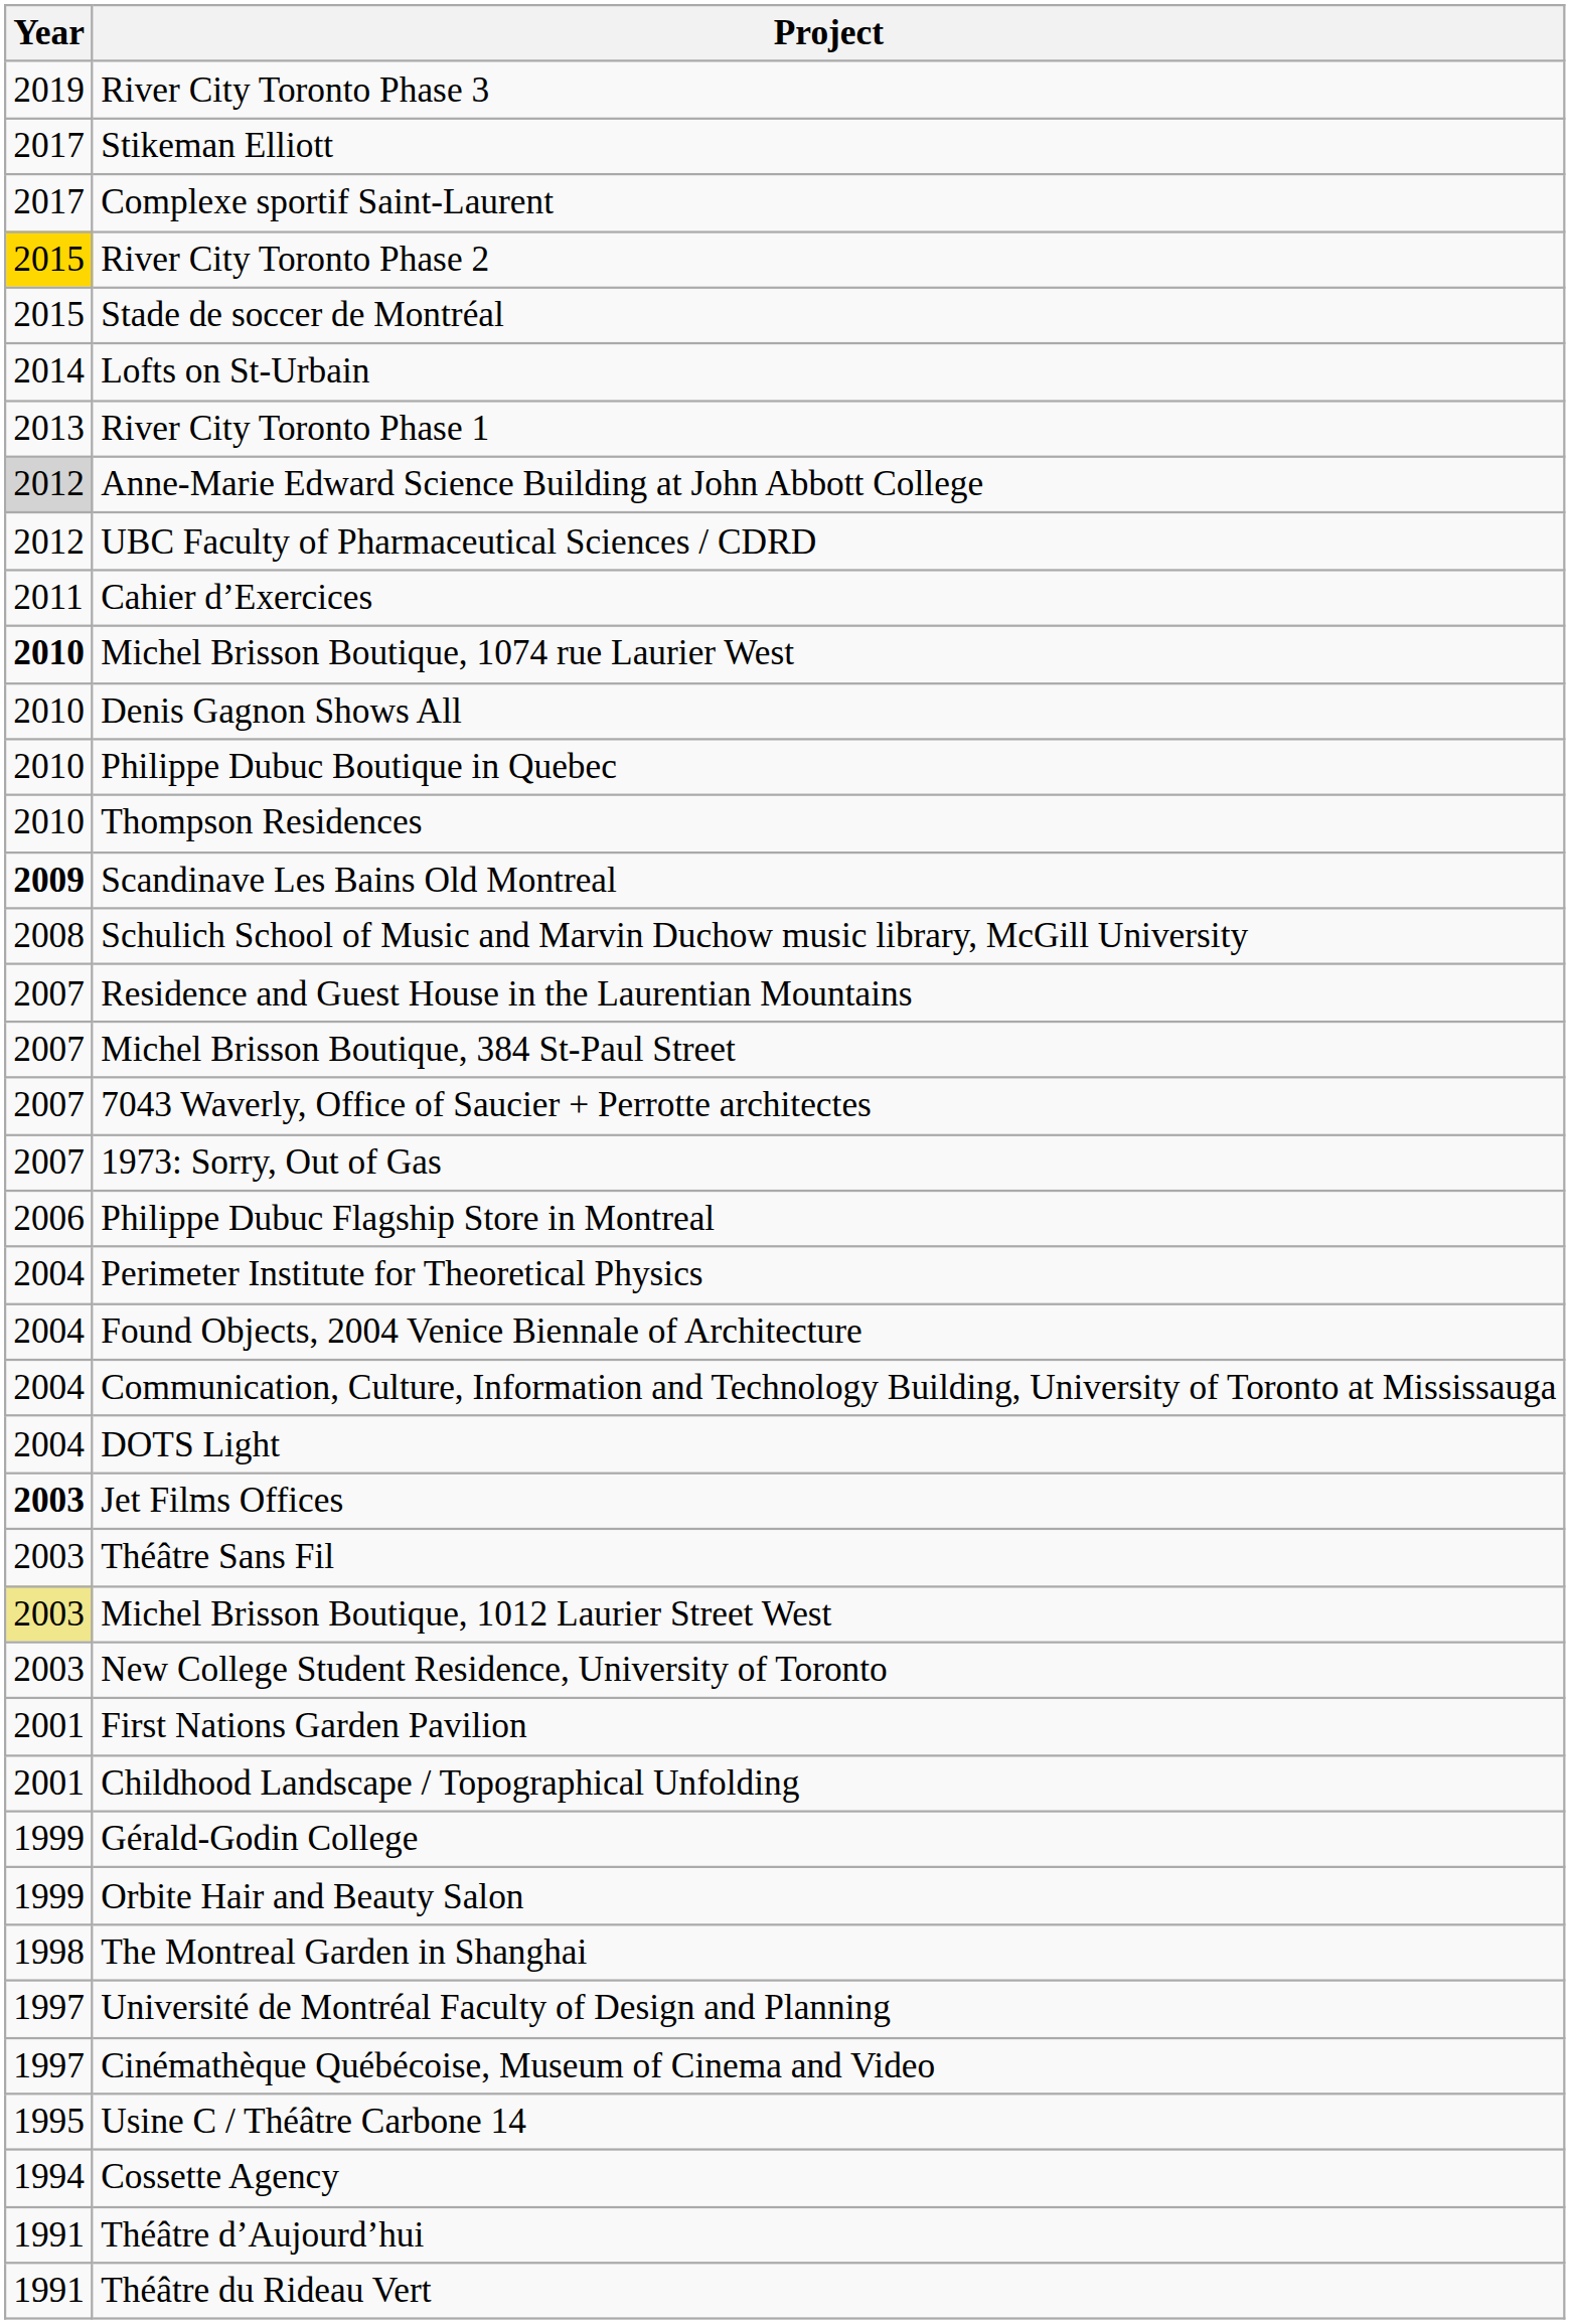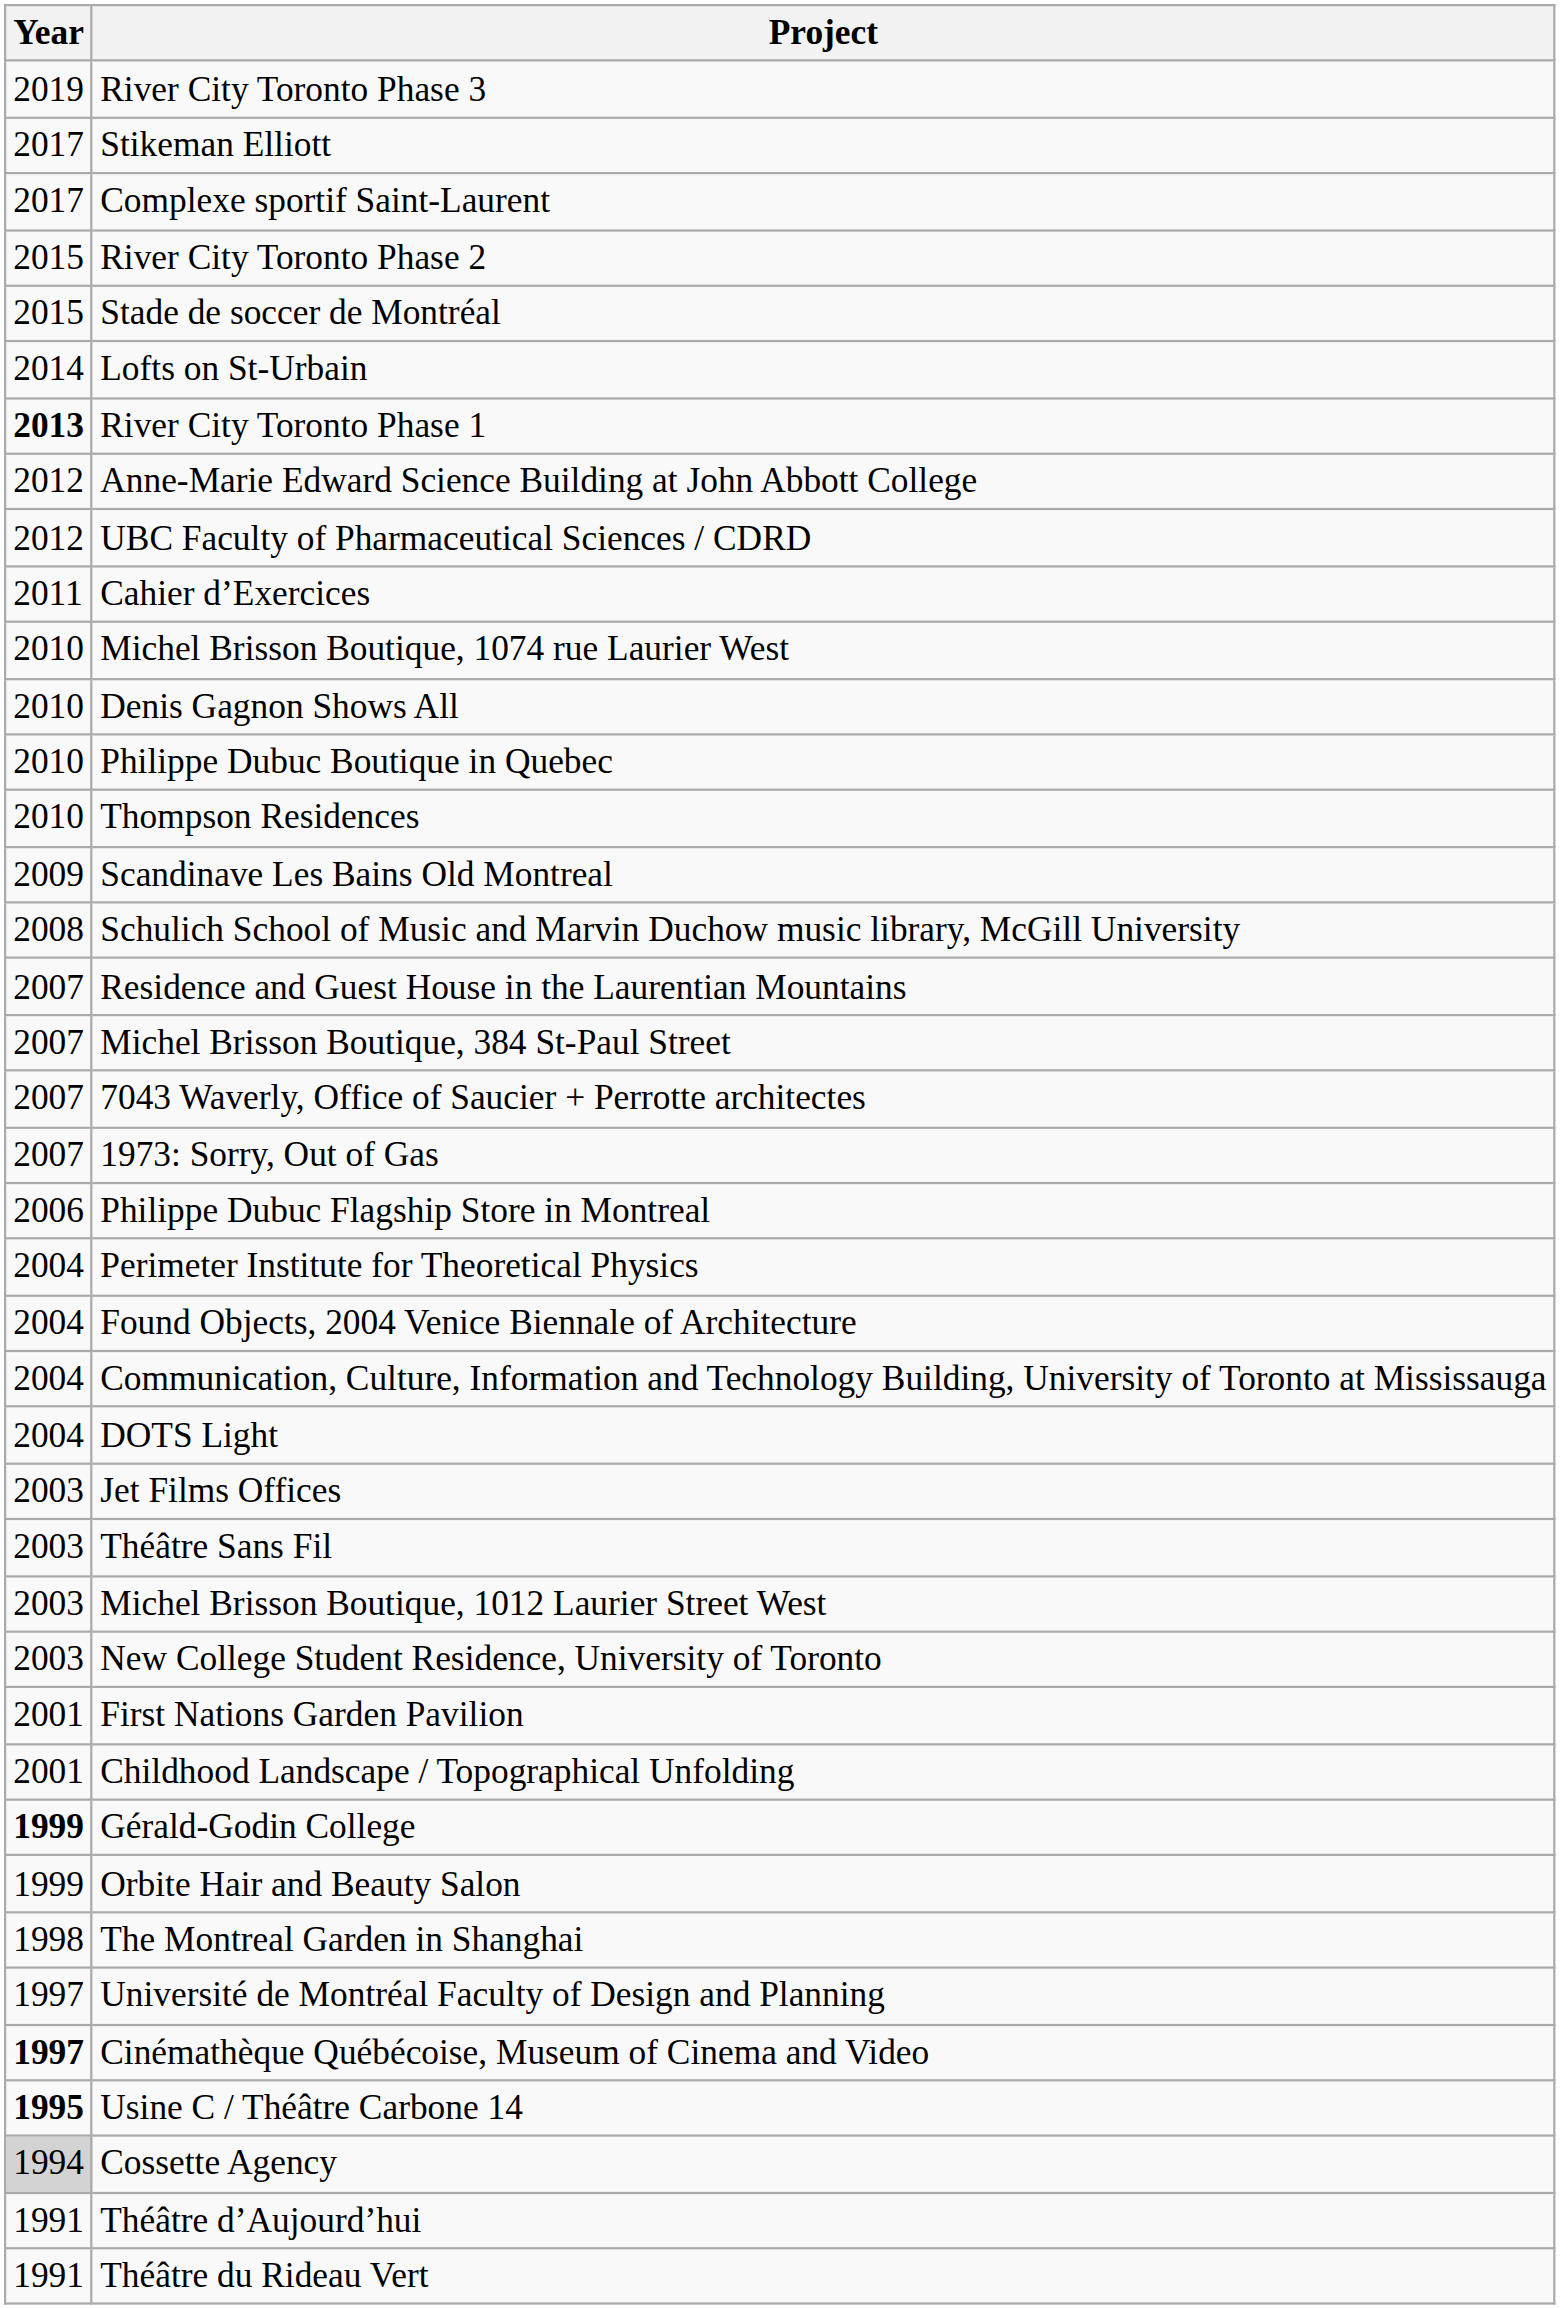River City Toronto Phase 2 | Year: gold background -> no background
River City Toronto Phase 1 | Year: normal -> bold
Anne-Marie Edward Science Building at John Abbott College | Year: lightgrey background -> no background
Michel Brisson Boutique, 1074 rue Laurier West | Year: bold -> normal
Scandinave Les Bains Old Montreal | Year: bold -> normal
Jet Films Offices | Year: bold -> normal
Michel Brisson Boutique, 1012 Laurier Street West | Year: khaki background -> no background
Gérald-Godin College | Year: normal -> bold
Cinémathèque Québécoise, Museum of Cinema and Video | Year: normal -> bold
Usine C / Théâtre Carbone 14 | Year: normal -> bold
Cossette Agency | Year: no background -> lightgrey background
